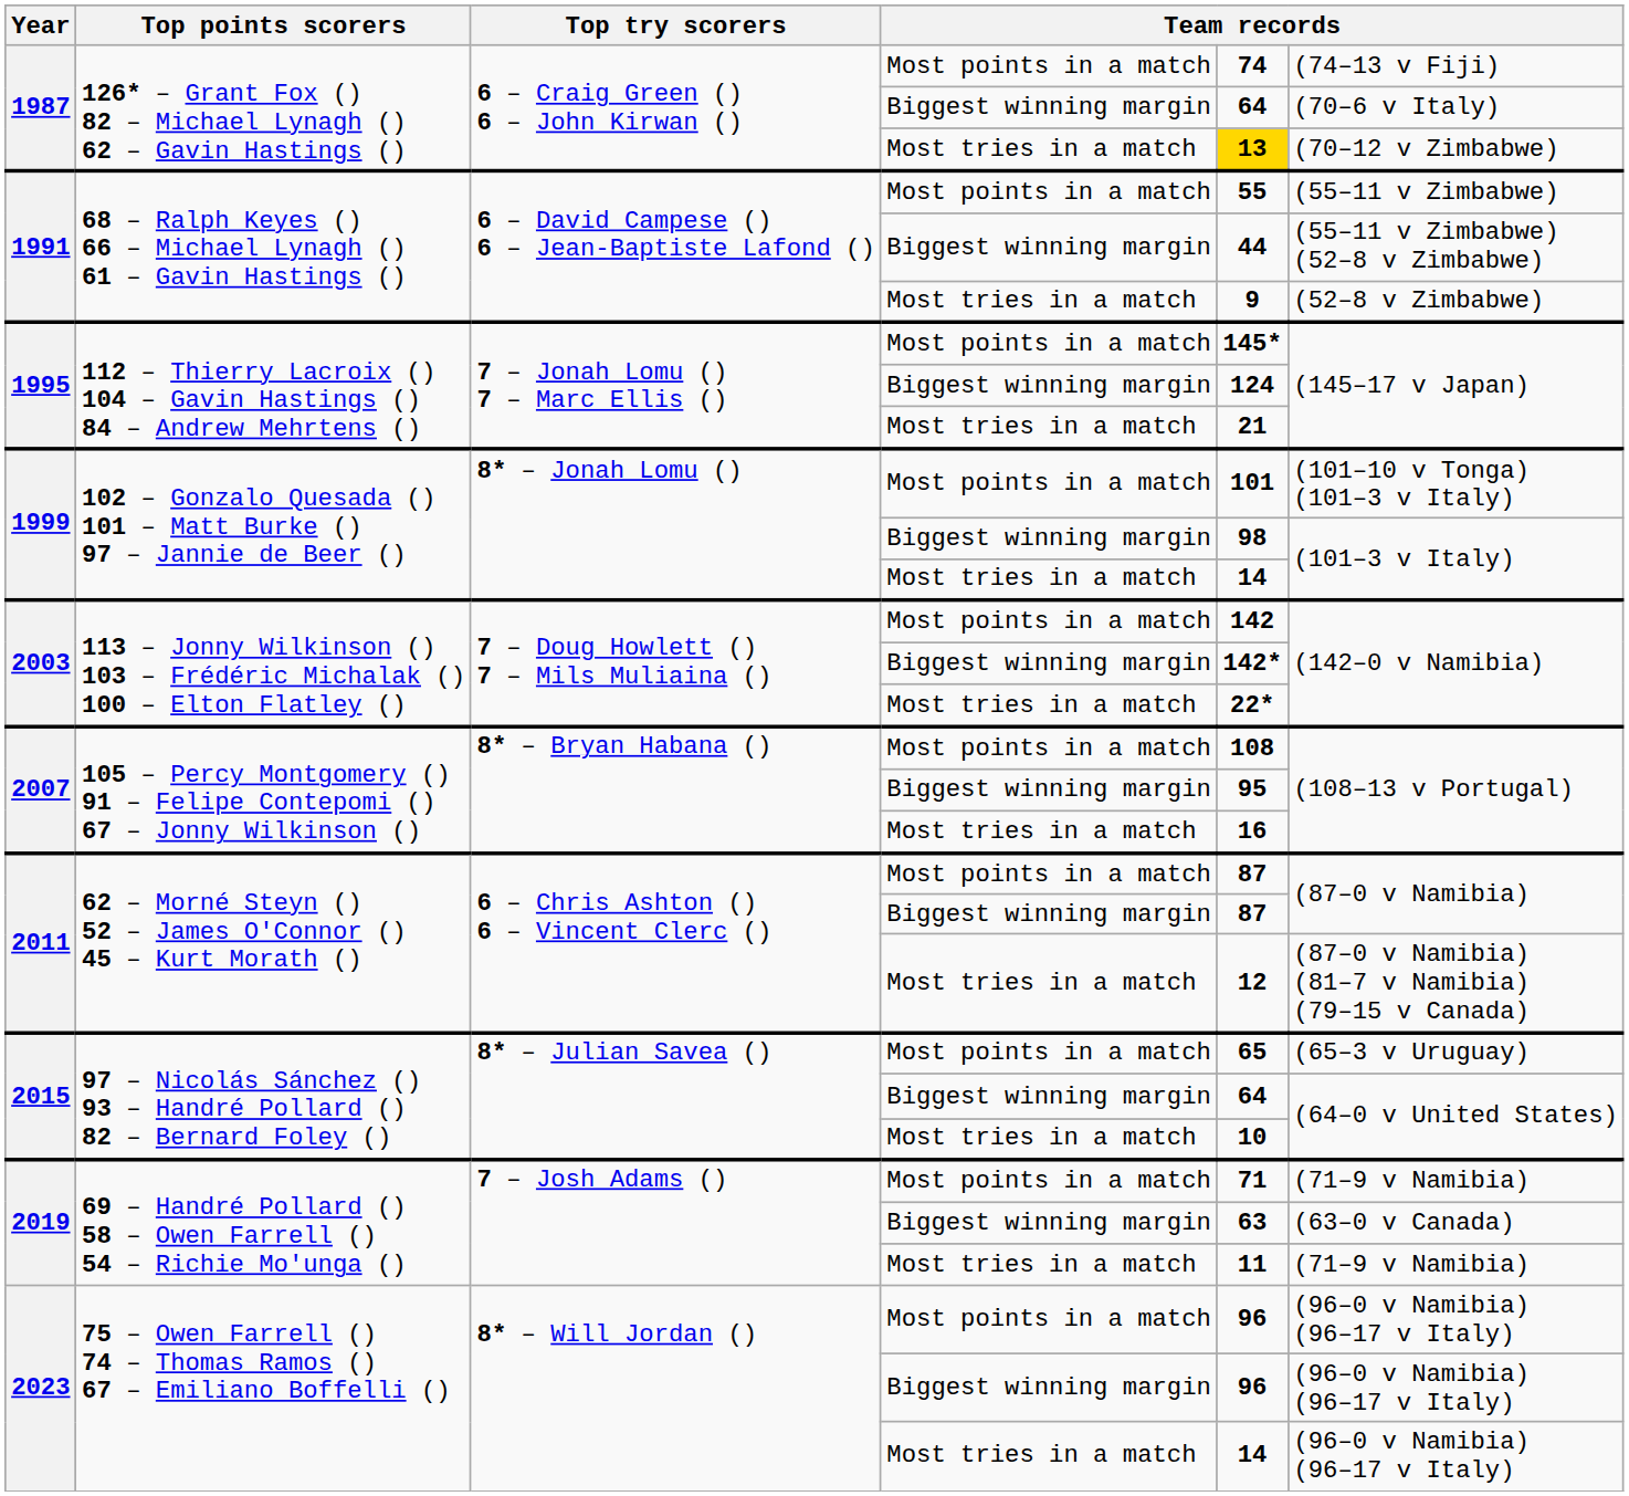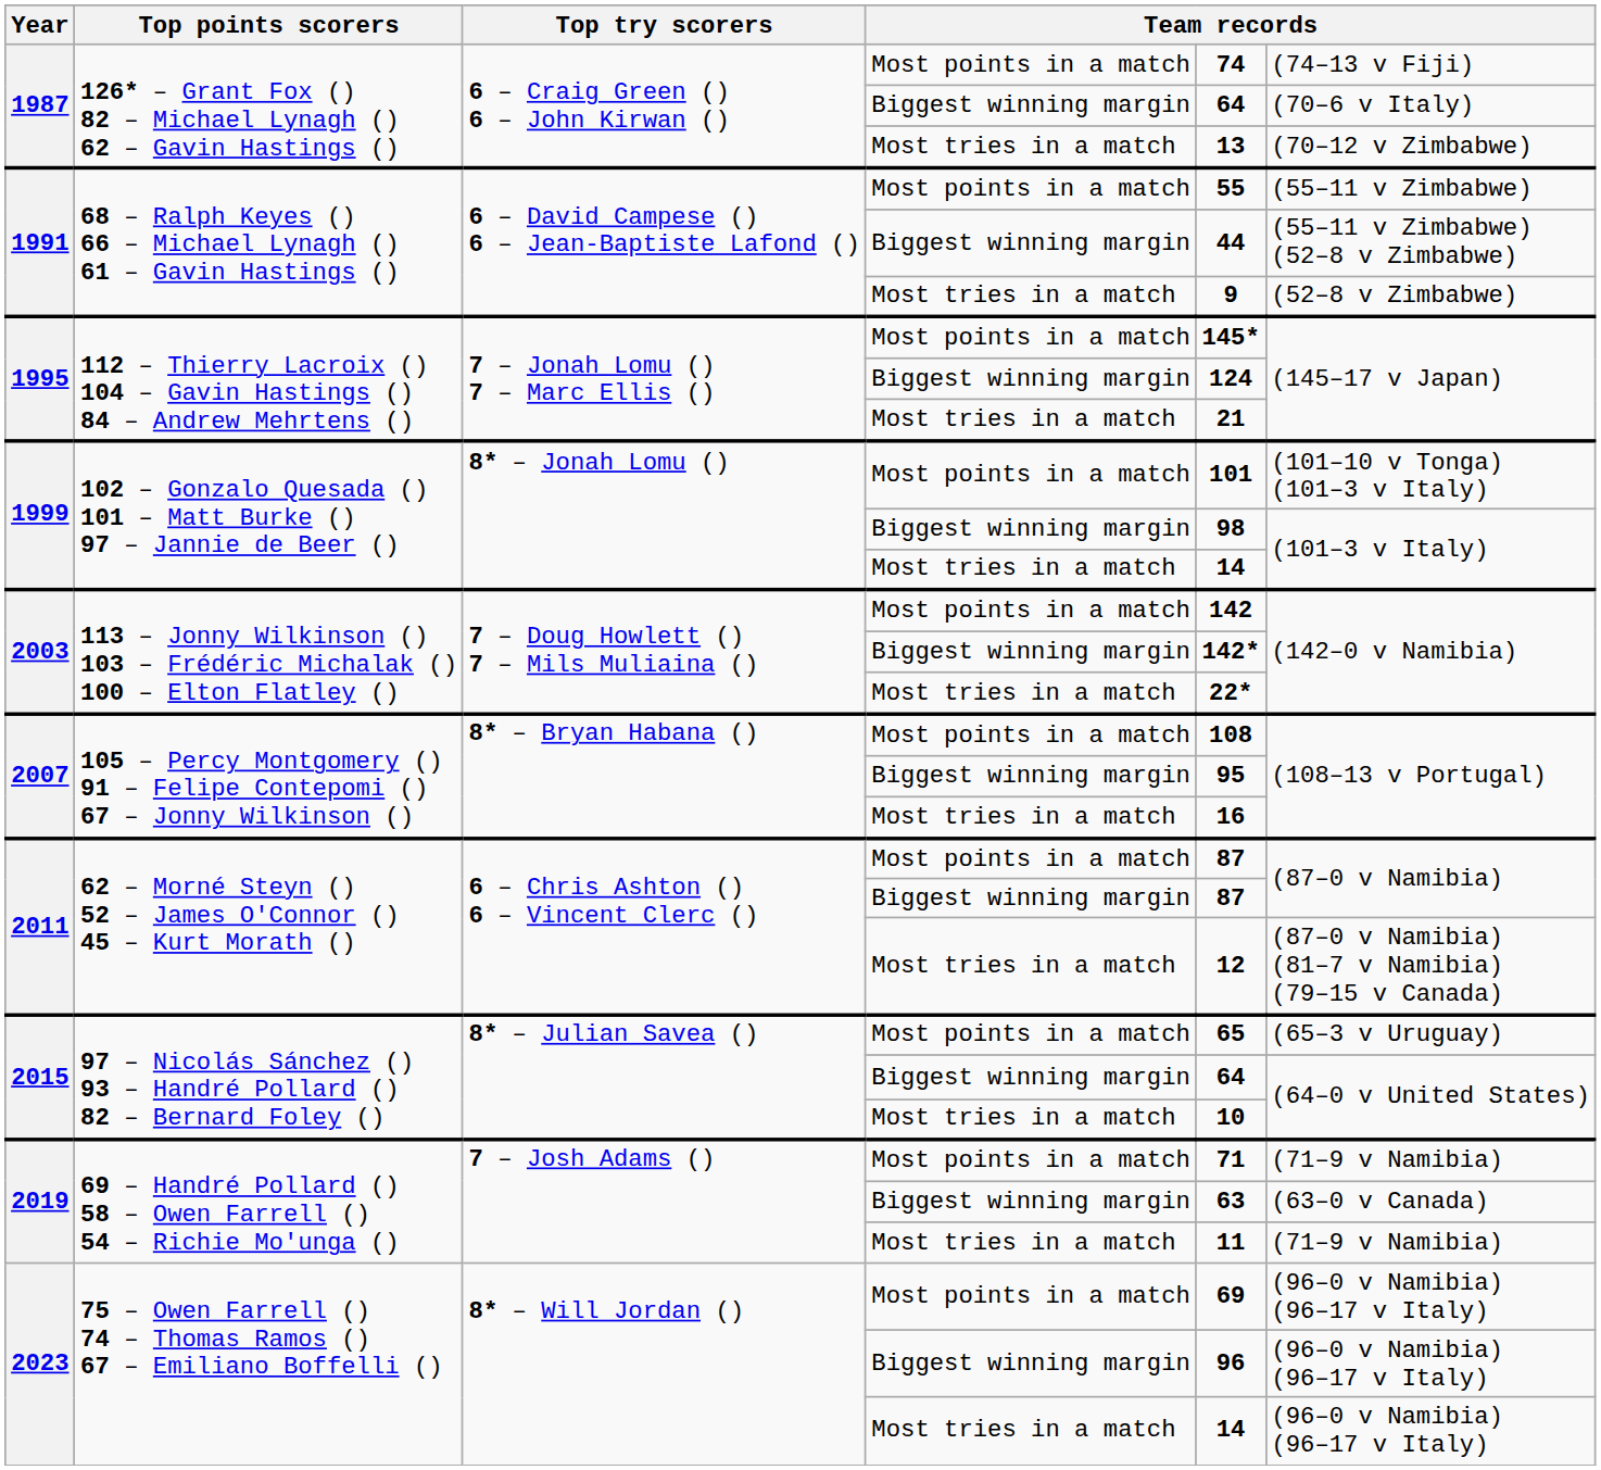1987 / Most tries in a match | column 5: gold background -> no background
2023 / Most points in a match | column 5: 96 -> 69
